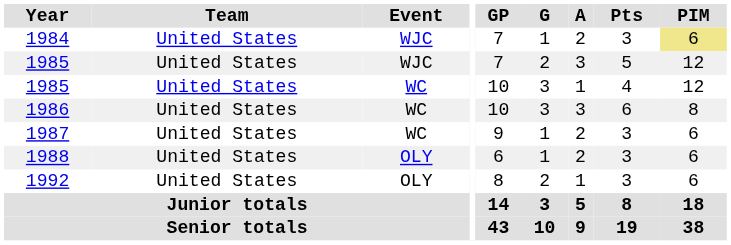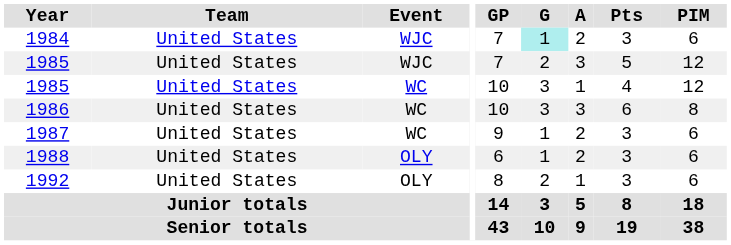1984 | G: no background -> paleturquoise background
1984 | PIM: khaki background -> no background
